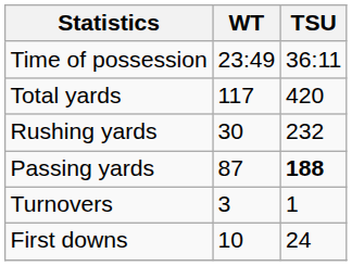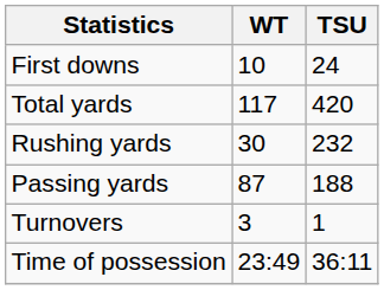rows swapped: First downs <-> Time of possession
Passing yards | TSU: bold -> normal
